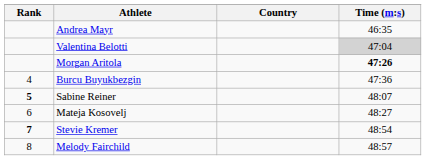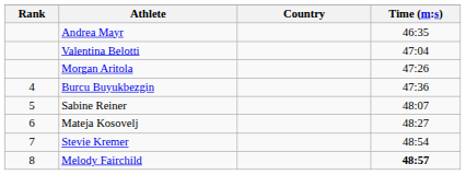Valentina Belotti | Time (m:s): lightgrey background -> no background
Morgan Aritola | Time (m:s): bold -> normal
Sabine Reiner | Rank: bold -> normal
Stevie Kremer | Rank: bold -> normal
Melody Fairchild | Time (m:s): normal -> bold
